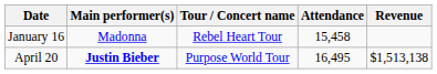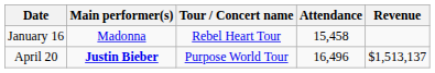April 20 | Attendance: 16,495 -> 16,496
April 20 | Revenue: $1,513,138 -> $1,513,137
